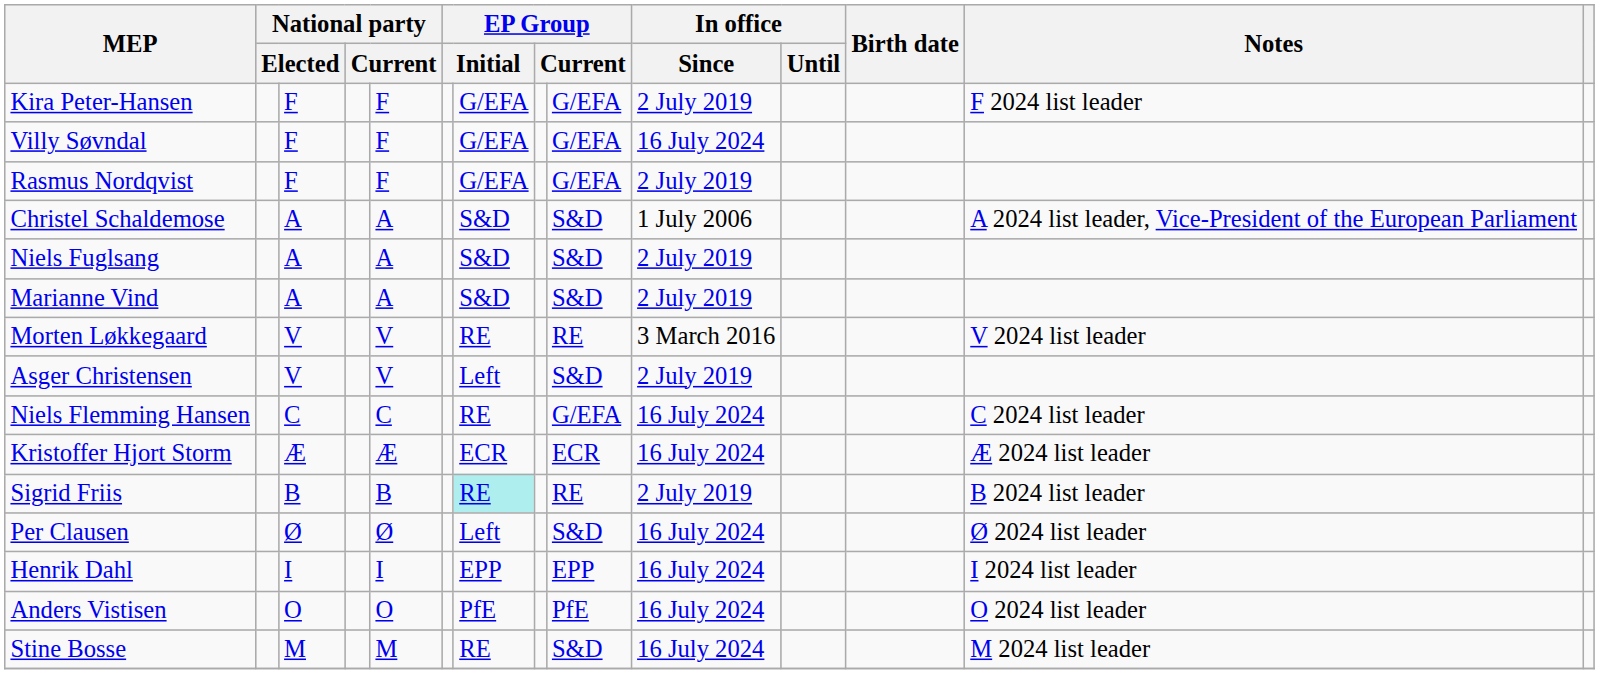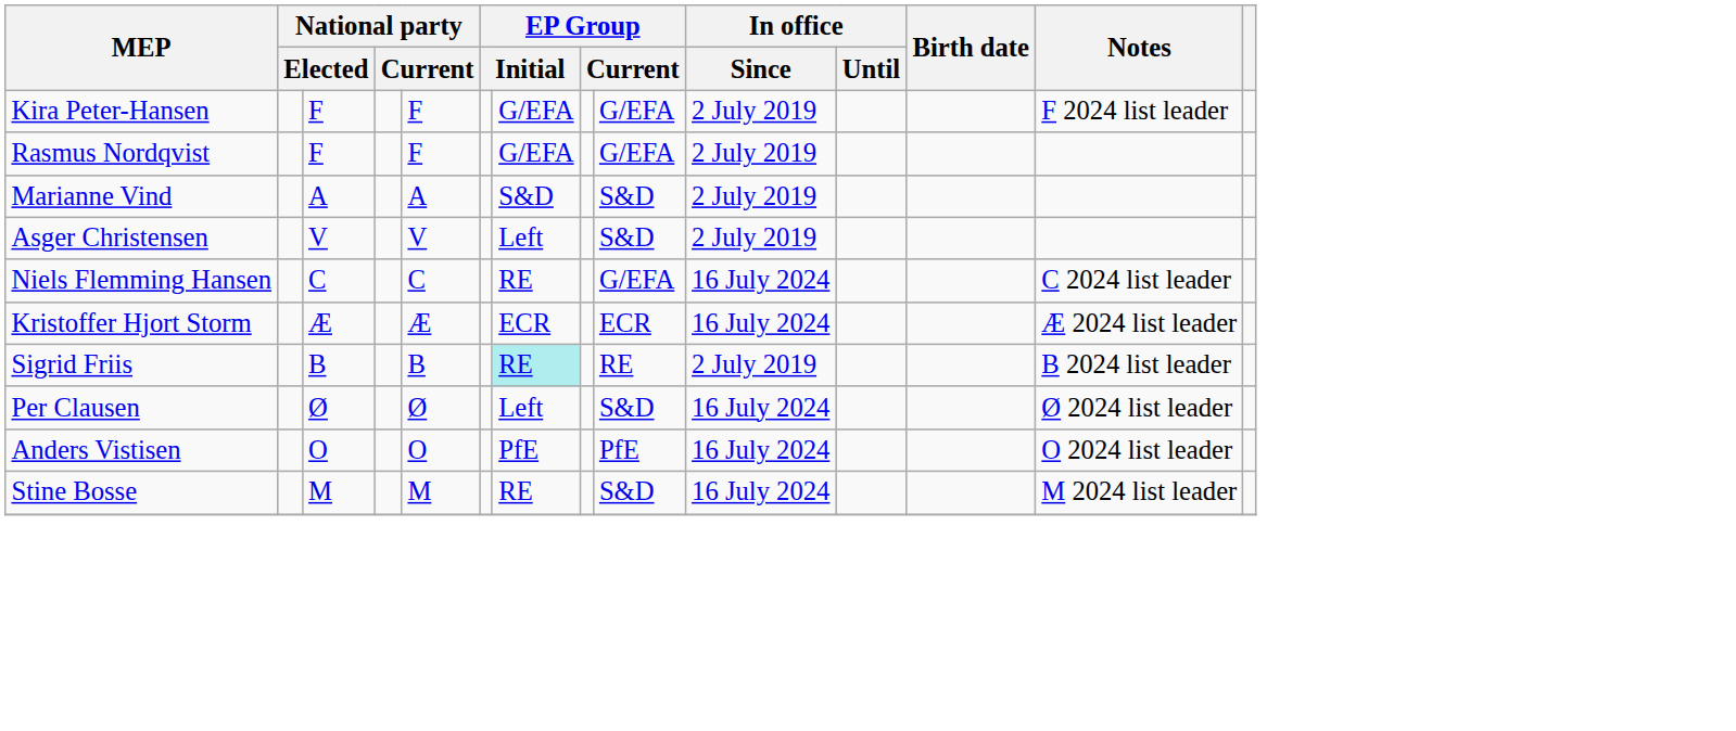- row: Villy Søvndal | F | F | G/EFA | G/EFA | 16 July 2024
- row: Christel Schaldemose | A | A | S&D | S&D | 1 July 2006 | A 2024 list leader, Vice-President of the European Parliament
- row: Niels Fuglsang | A | A | S&D | S&D | 2 July 2019
- row: Morten Løkkegaard | V | V | RE | RE | 3 March 2016 | V 2024 list leader
- row: Henrik Dahl | I | I | EPP | EPP | 16 July 2024 | I 2024 list leader
